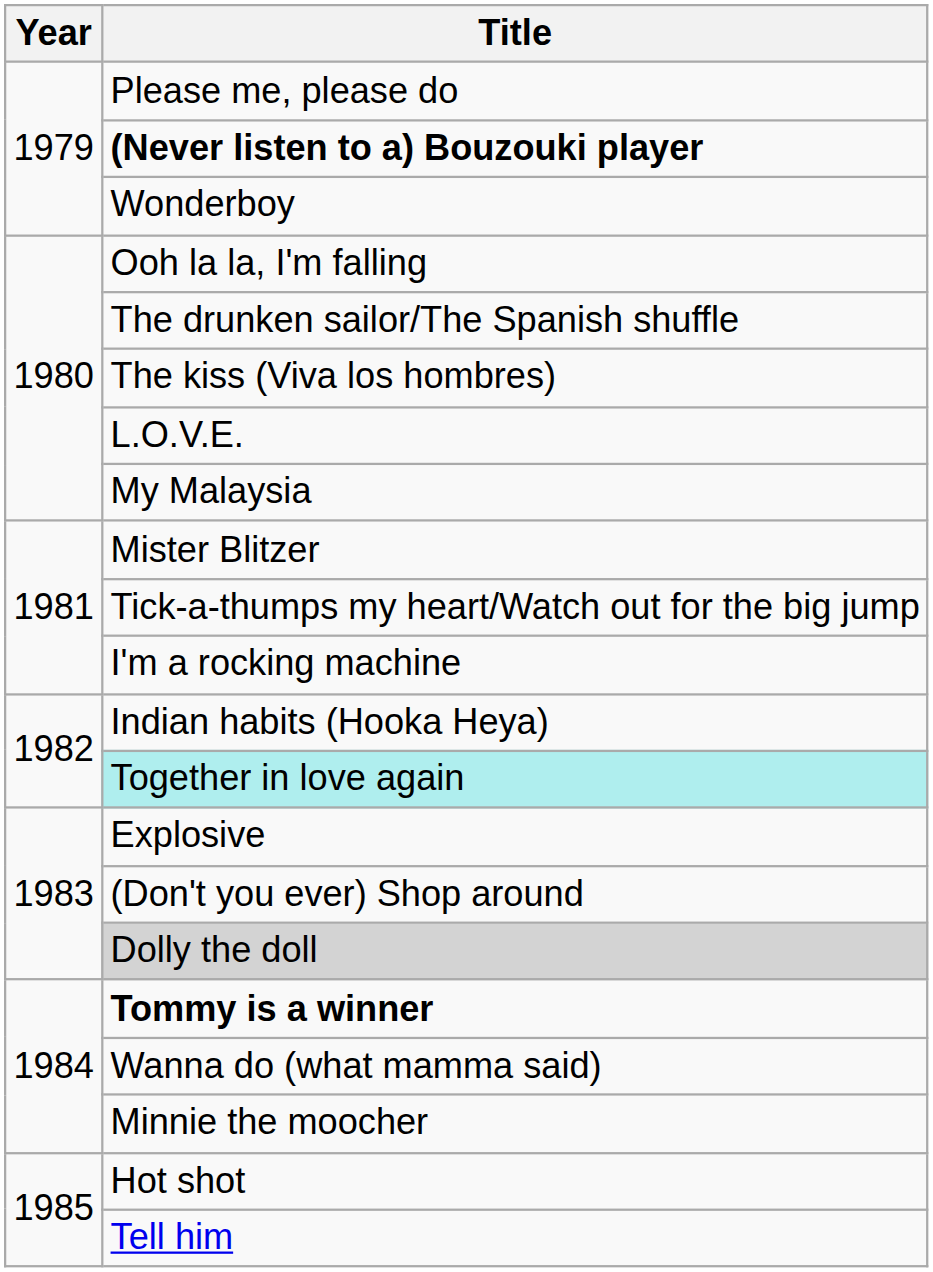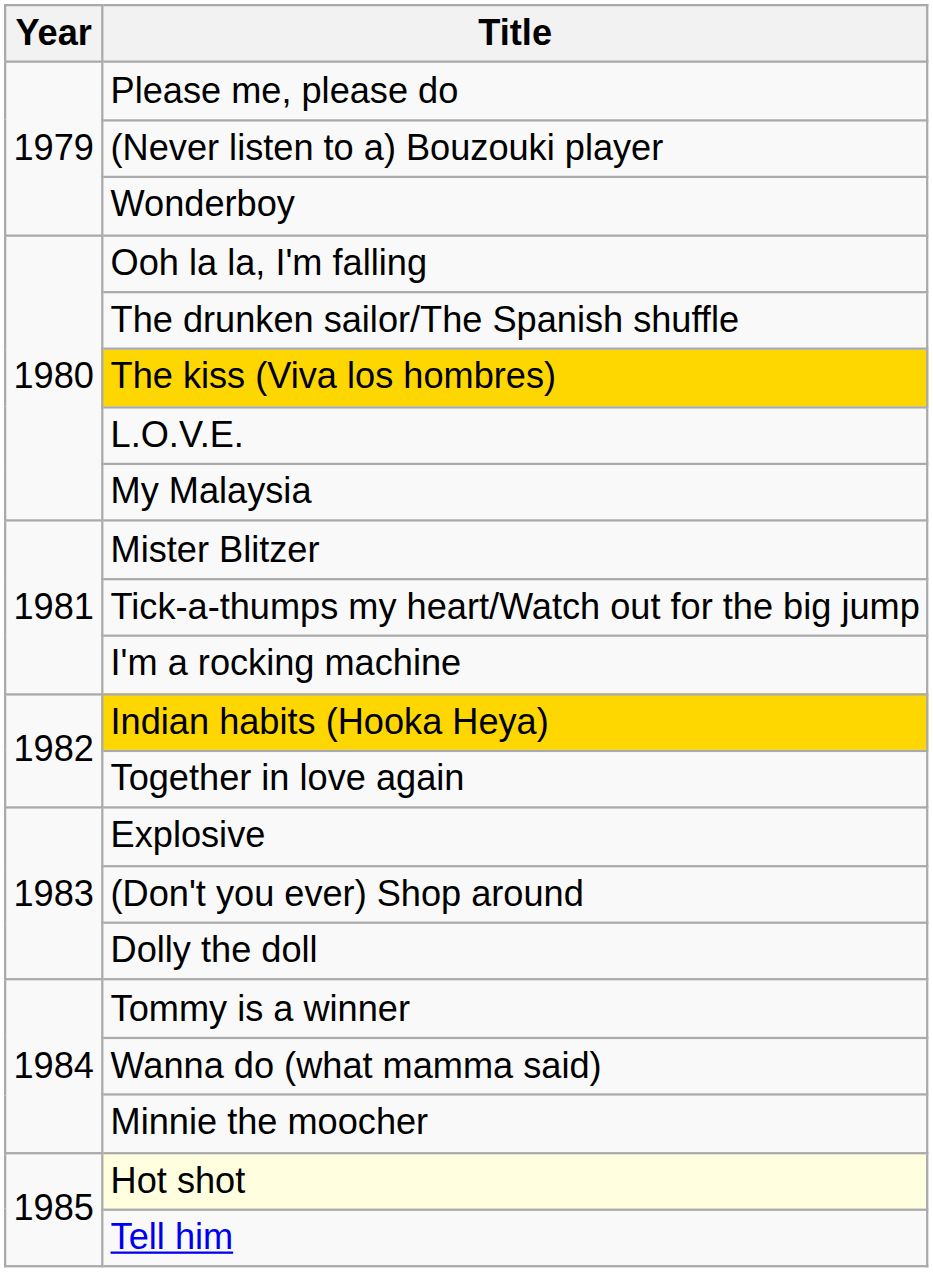(Never listen to a) Bouzouki player | Title: bold -> normal
The kiss (Viva los hombres) | Title: no background -> gold background
Indian habits (Hooka Heya) | Title: no background -> gold background
Together in love again | Title: paleturquoise background -> no background
Dolly the doll | Title: lightgrey background -> no background
Tommy is a winner | Title: bold -> normal
Hot shot | Title: no background -> lightyellow background
